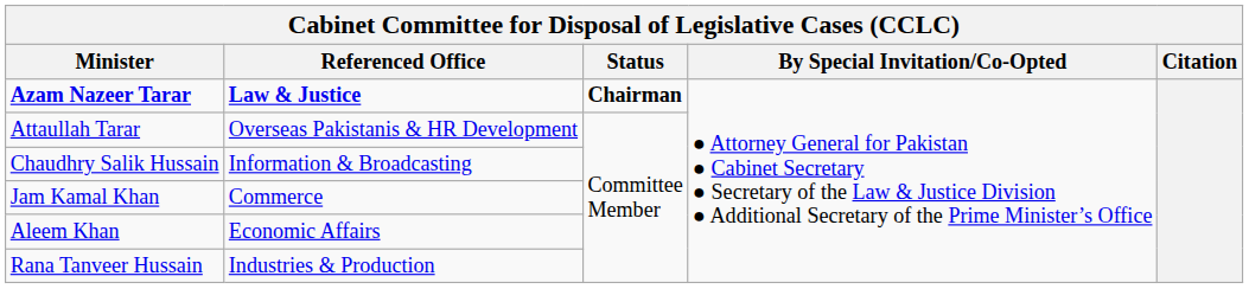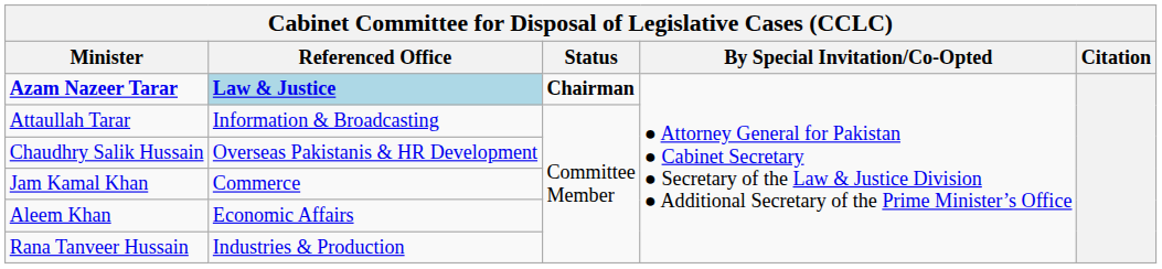Azam Nazeer Tarar | Referenced Office: no background -> lightblue background
Attaullah Tarar | Referenced Office: Overseas Pakistanis & HR Development -> Information & Broadcasting
Chaudhry Salik Hussain | Referenced Office: Information & Broadcasting -> Overseas Pakistanis & HR Development
